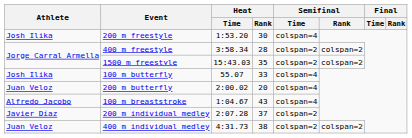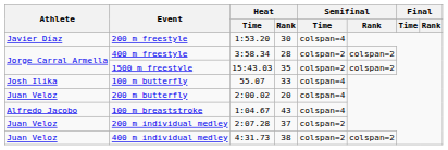200 m freestyle | Athlete: Josh Ilika -> Javier Díaz
200 m individual medley | Athlete: Javier Díaz -> Juan Veloz
